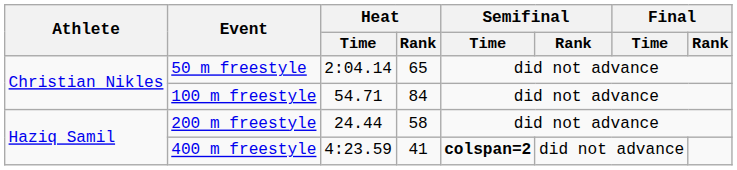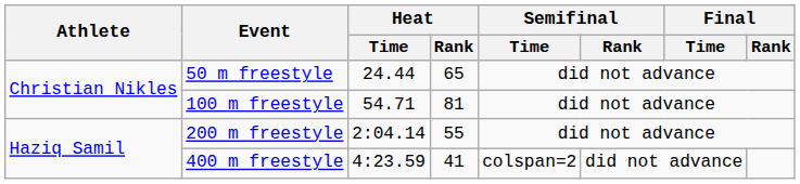50 m freestyle | Heat / Time: 2:04.14 -> 24.44
100 m freestyle | Heat / Rank: 84 -> 81
200 m freestyle | Heat / Time: 24.44 -> 2:04.14
200 m freestyle | Heat / Rank: 58 -> 55
400 m freestyle | Semifinal / Time: bold -> normal
